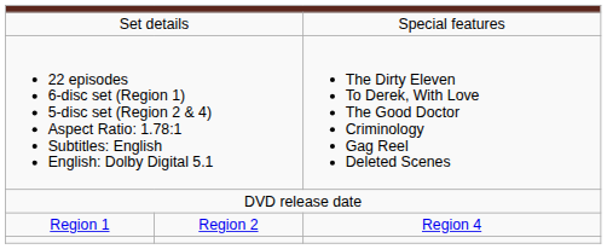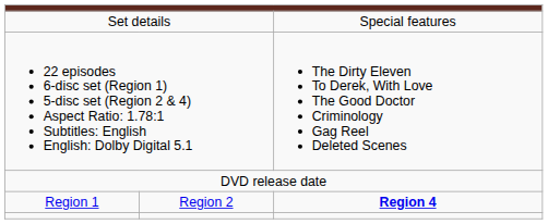Region 1 | column 3: normal -> bold
